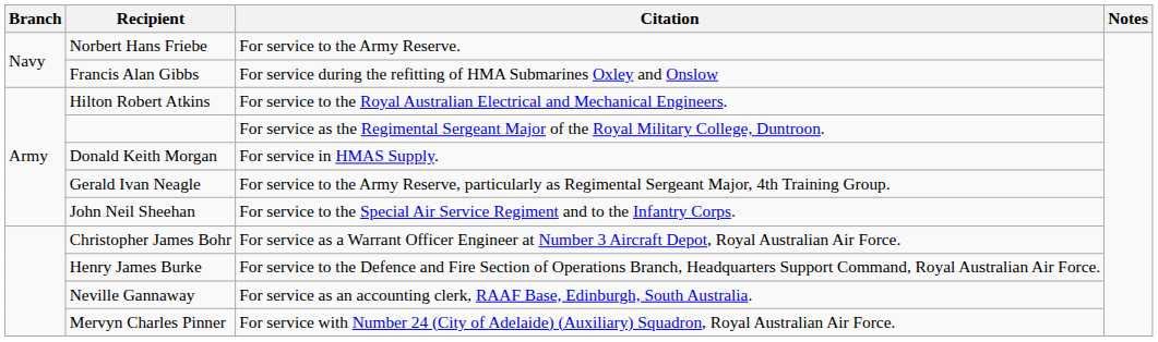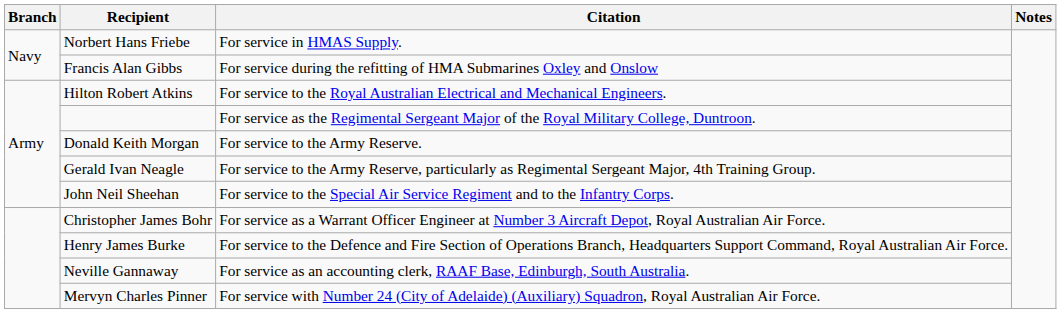Norbert Hans Friebe | Citation: For service to the Army Reserve. -> For service in HMAS Supply.
Donald Keith Morgan | Citation: For service in HMAS Supply. -> For service to the Army Reserve.
